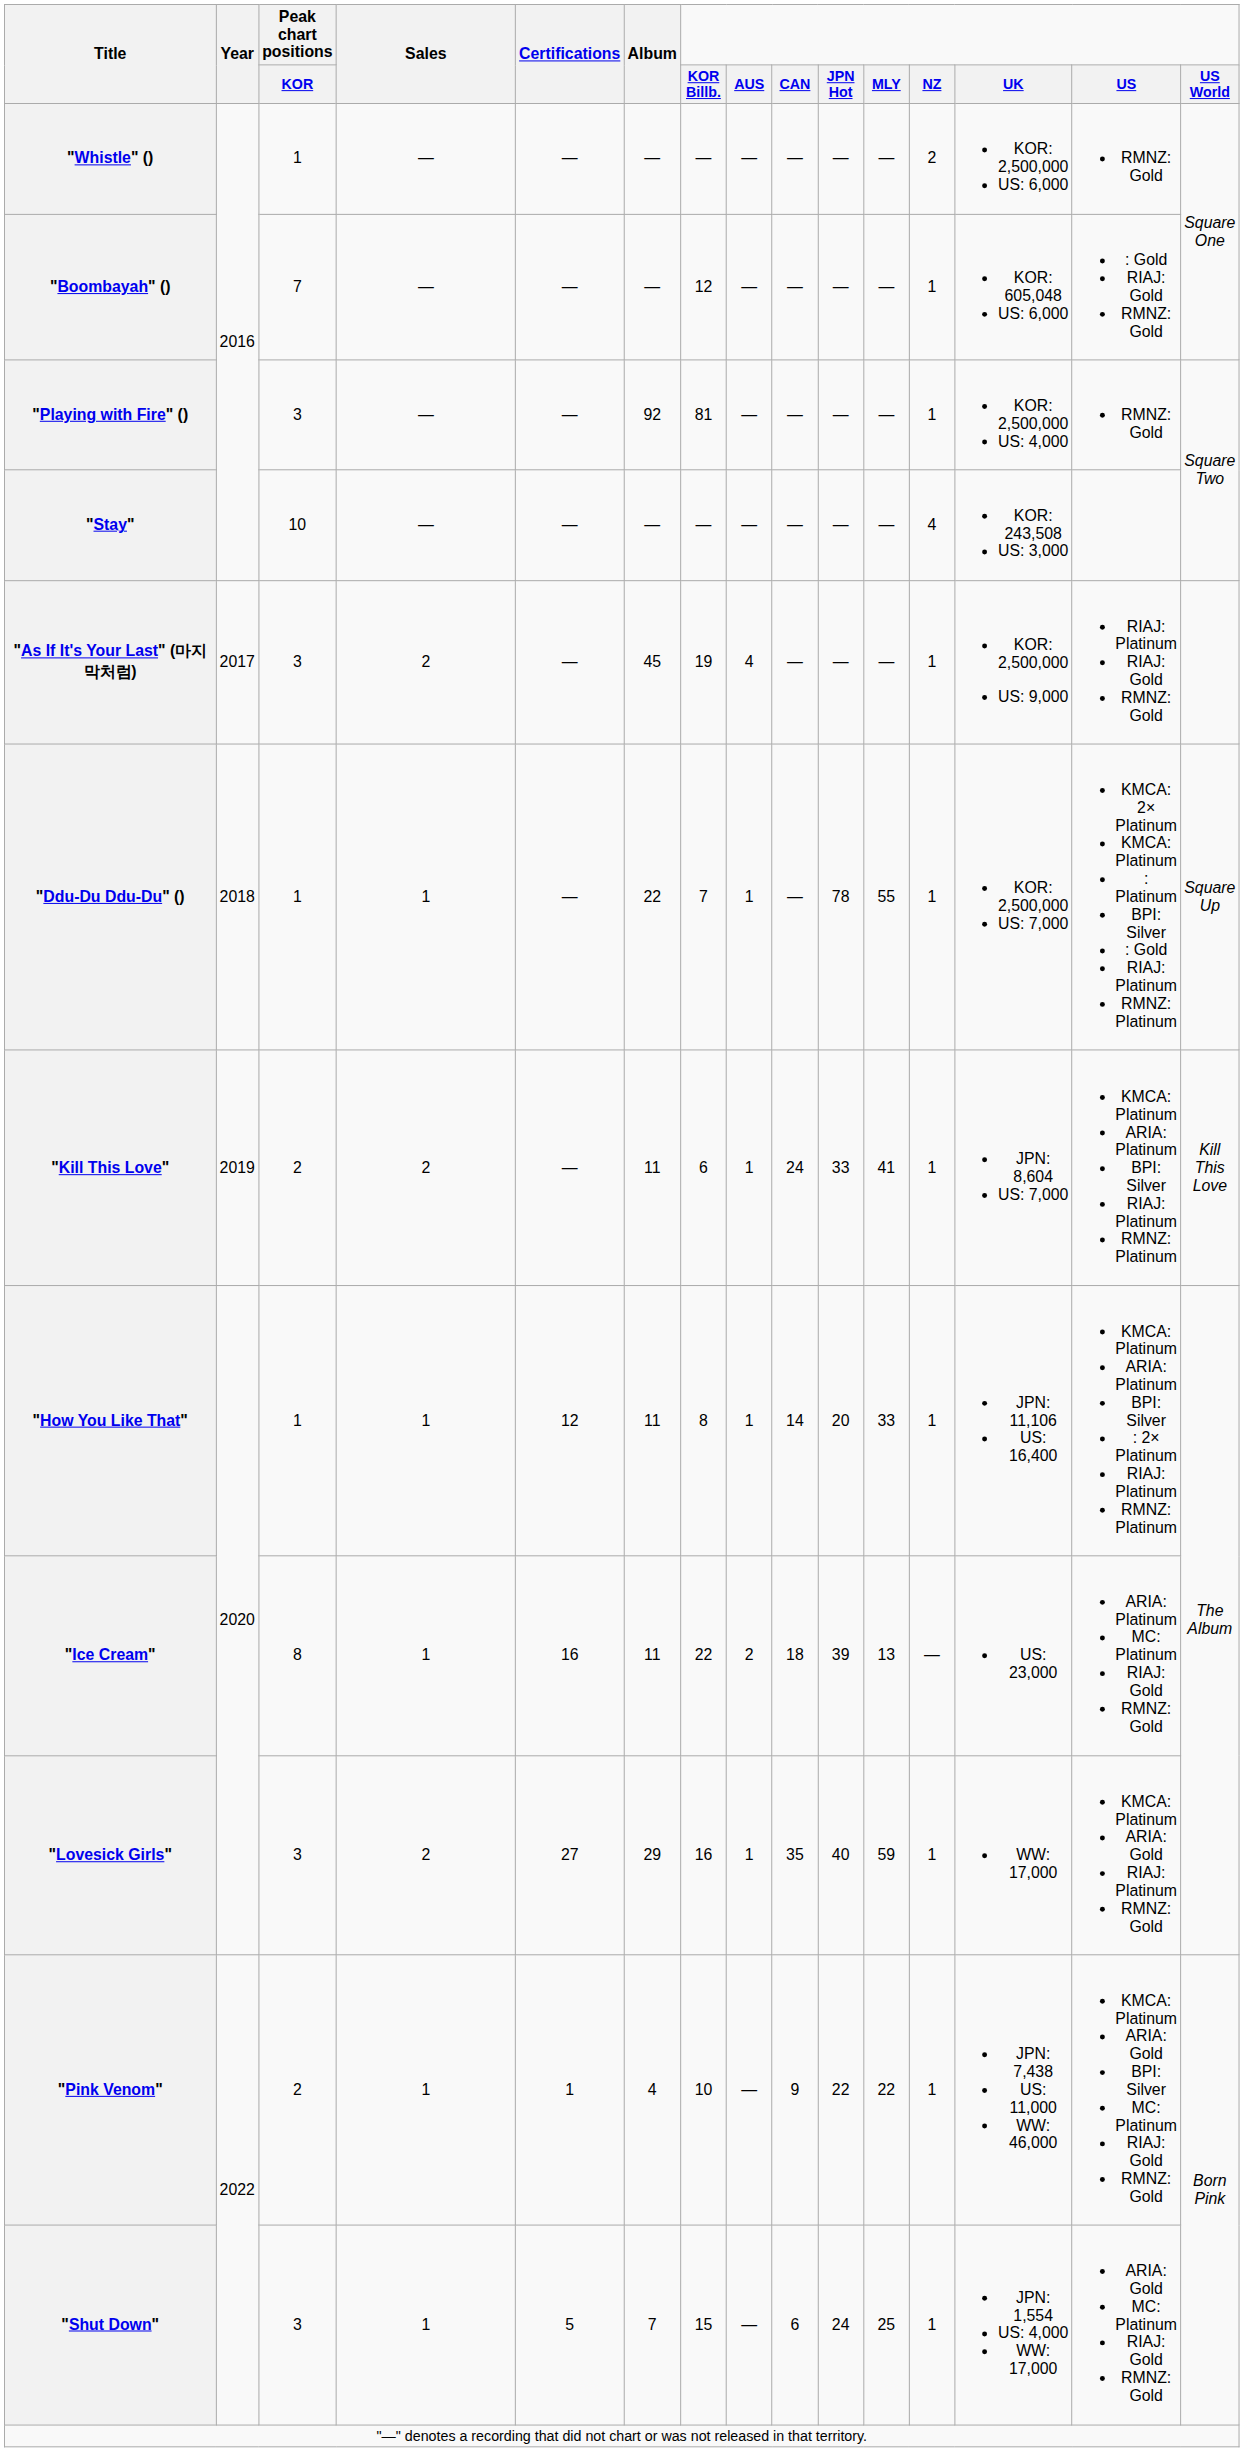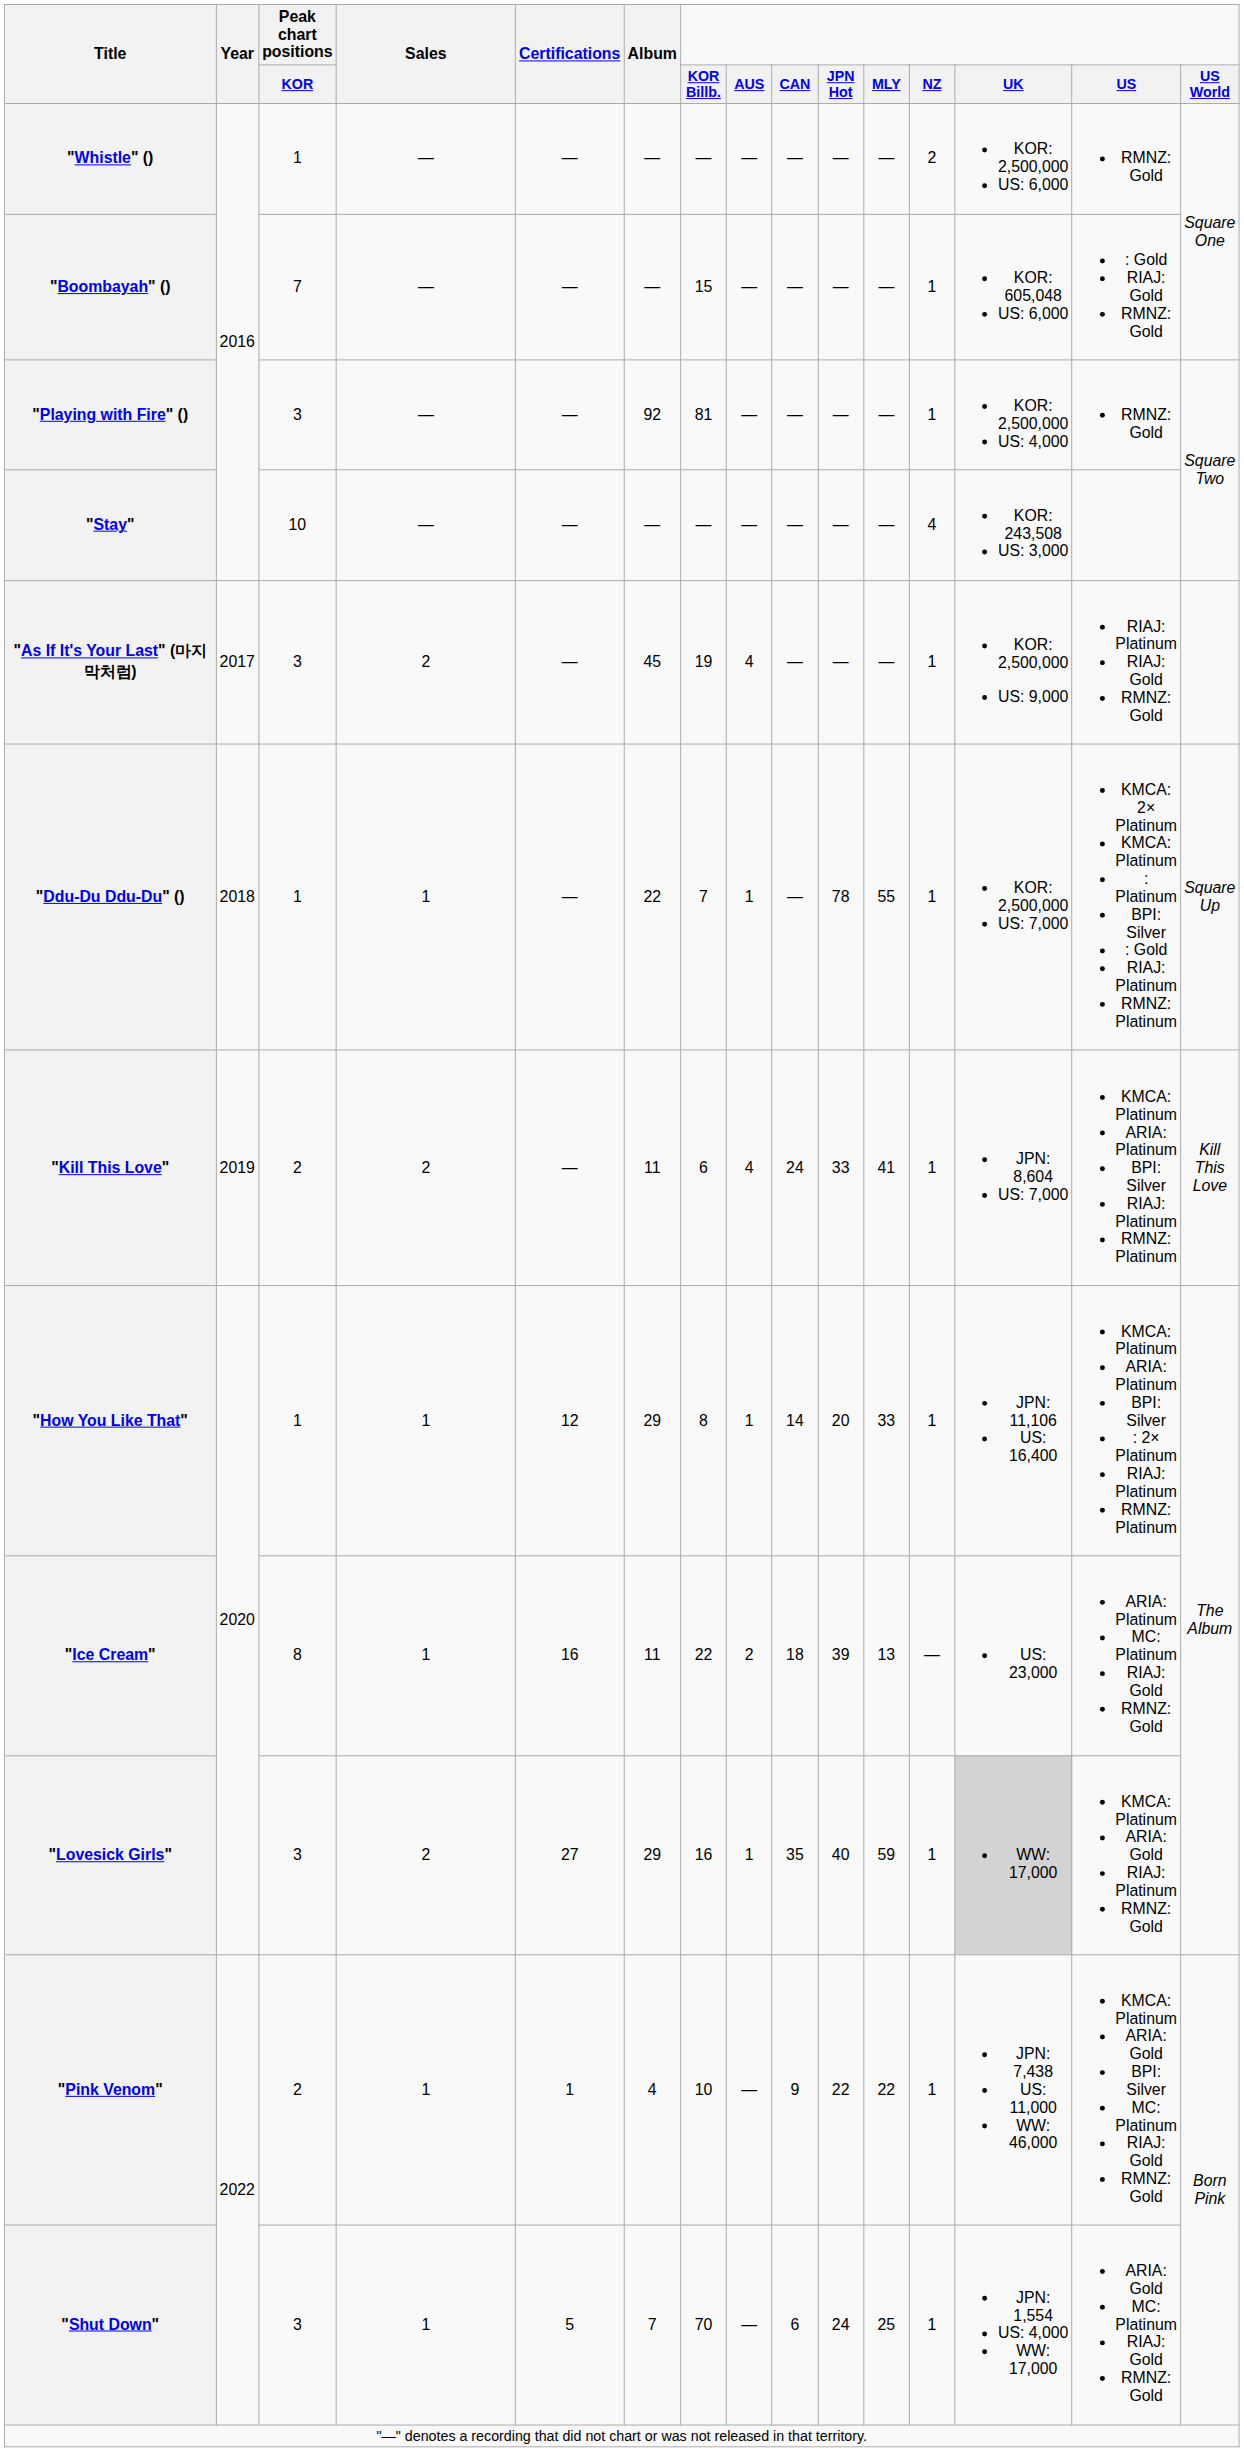"Boombayah" () | KOR Billb.: 12 -> 15
"Kill This Love" | AUS: 1 -> 4
"How You Like That" | Album: 11 -> 29
"Lovesick Girls" | UK: no background -> lightgrey background
"Shut Down" | KOR Billb.: 15 -> 70
